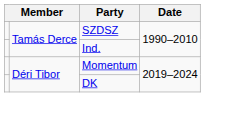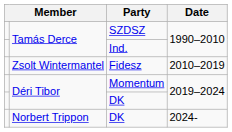+ row: Zsolt Wintermantel | Fidesz | 2010–2019
+ row: Norbert Trippon | DK | 2024-
